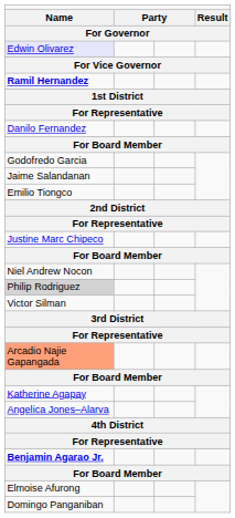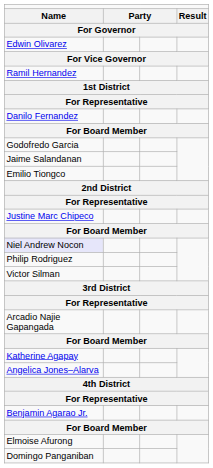Edwin Olivarez | column 1: lavender background -> no background
Ramil Hernandez | column 1: bold -> normal
Niel Andrew Nocon | column 1: no background -> lavender background
Philip Rodriguez | column 1: lightgrey background -> no background
Arcadio Najie Gapangada | column 1: lightsalmon background -> no background
Benjamin Agarao Jr. | column 1: bold -> normal
